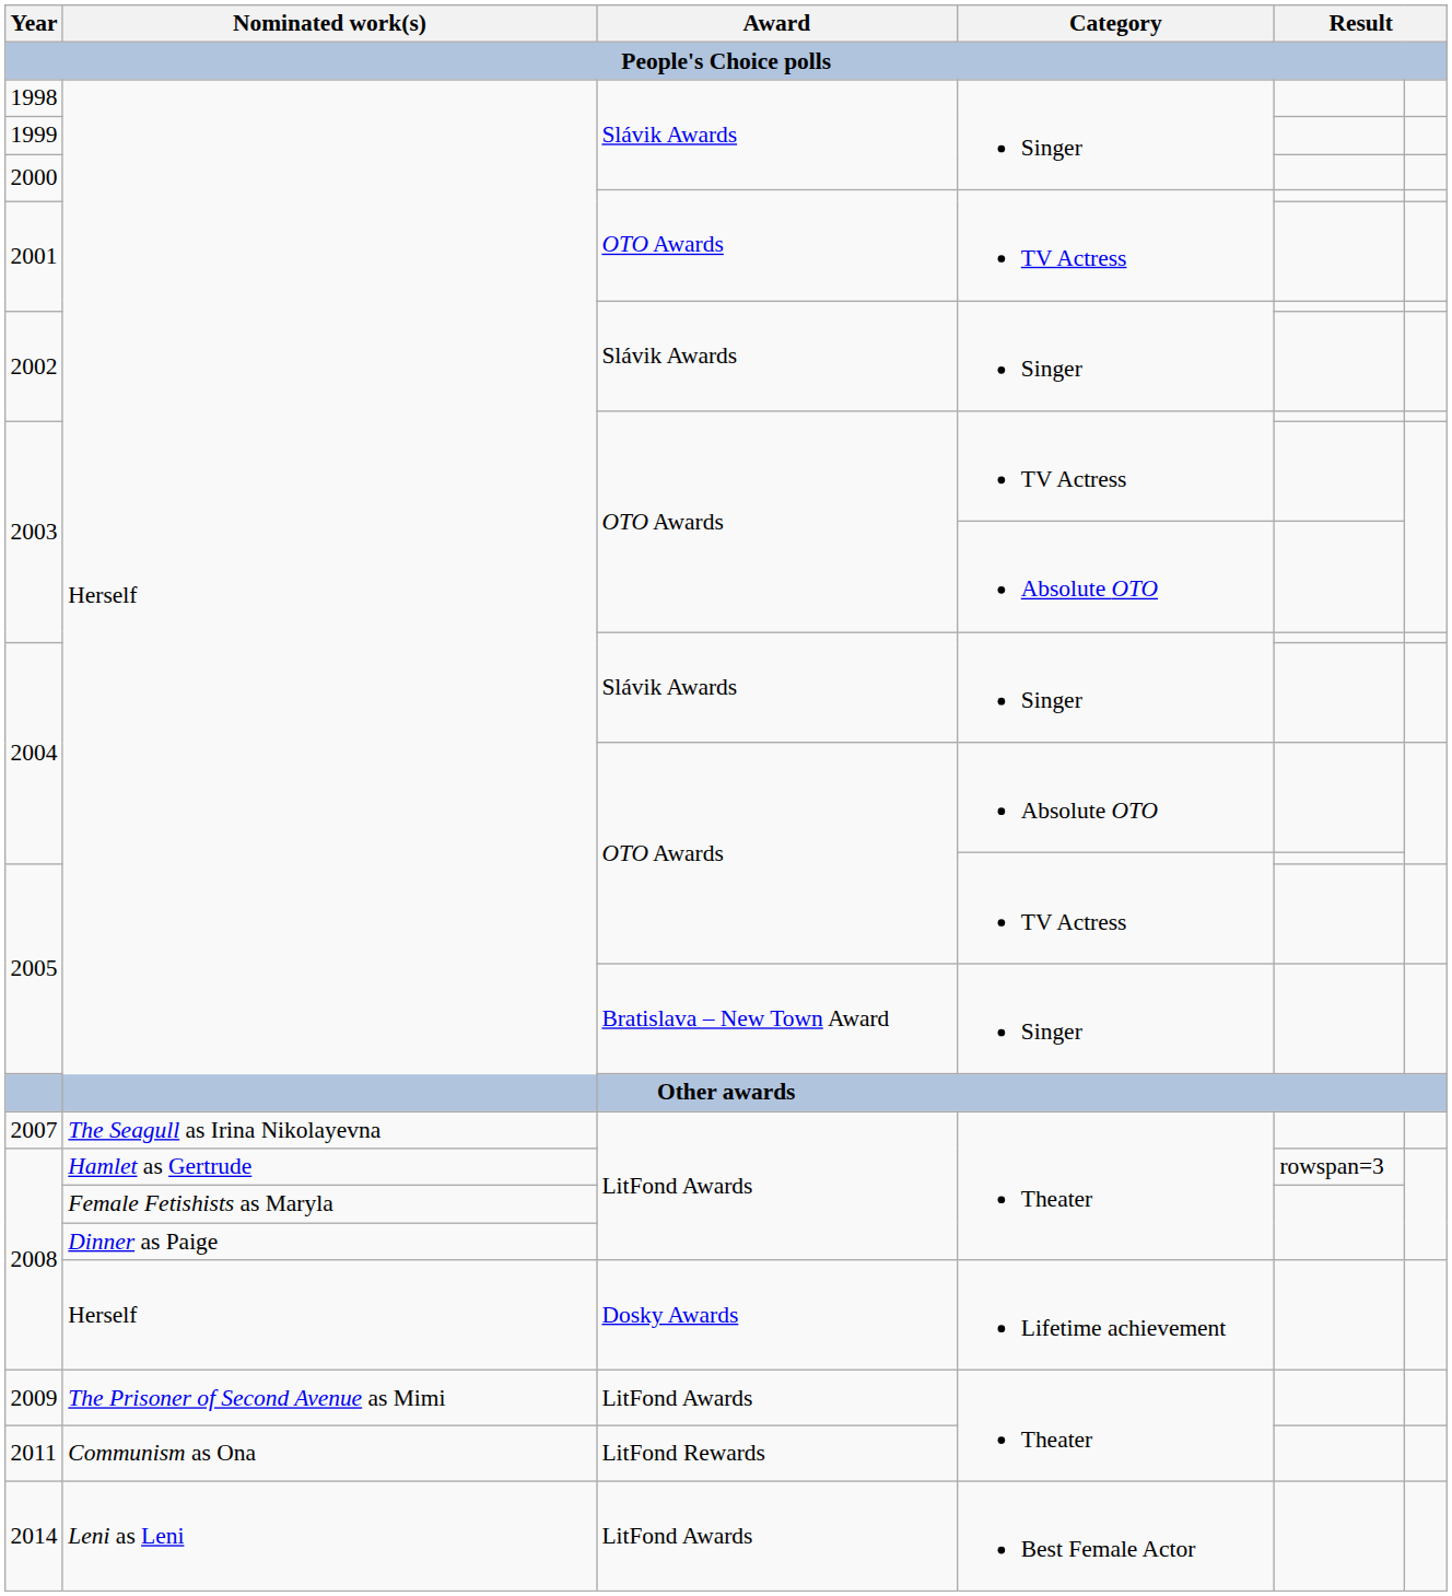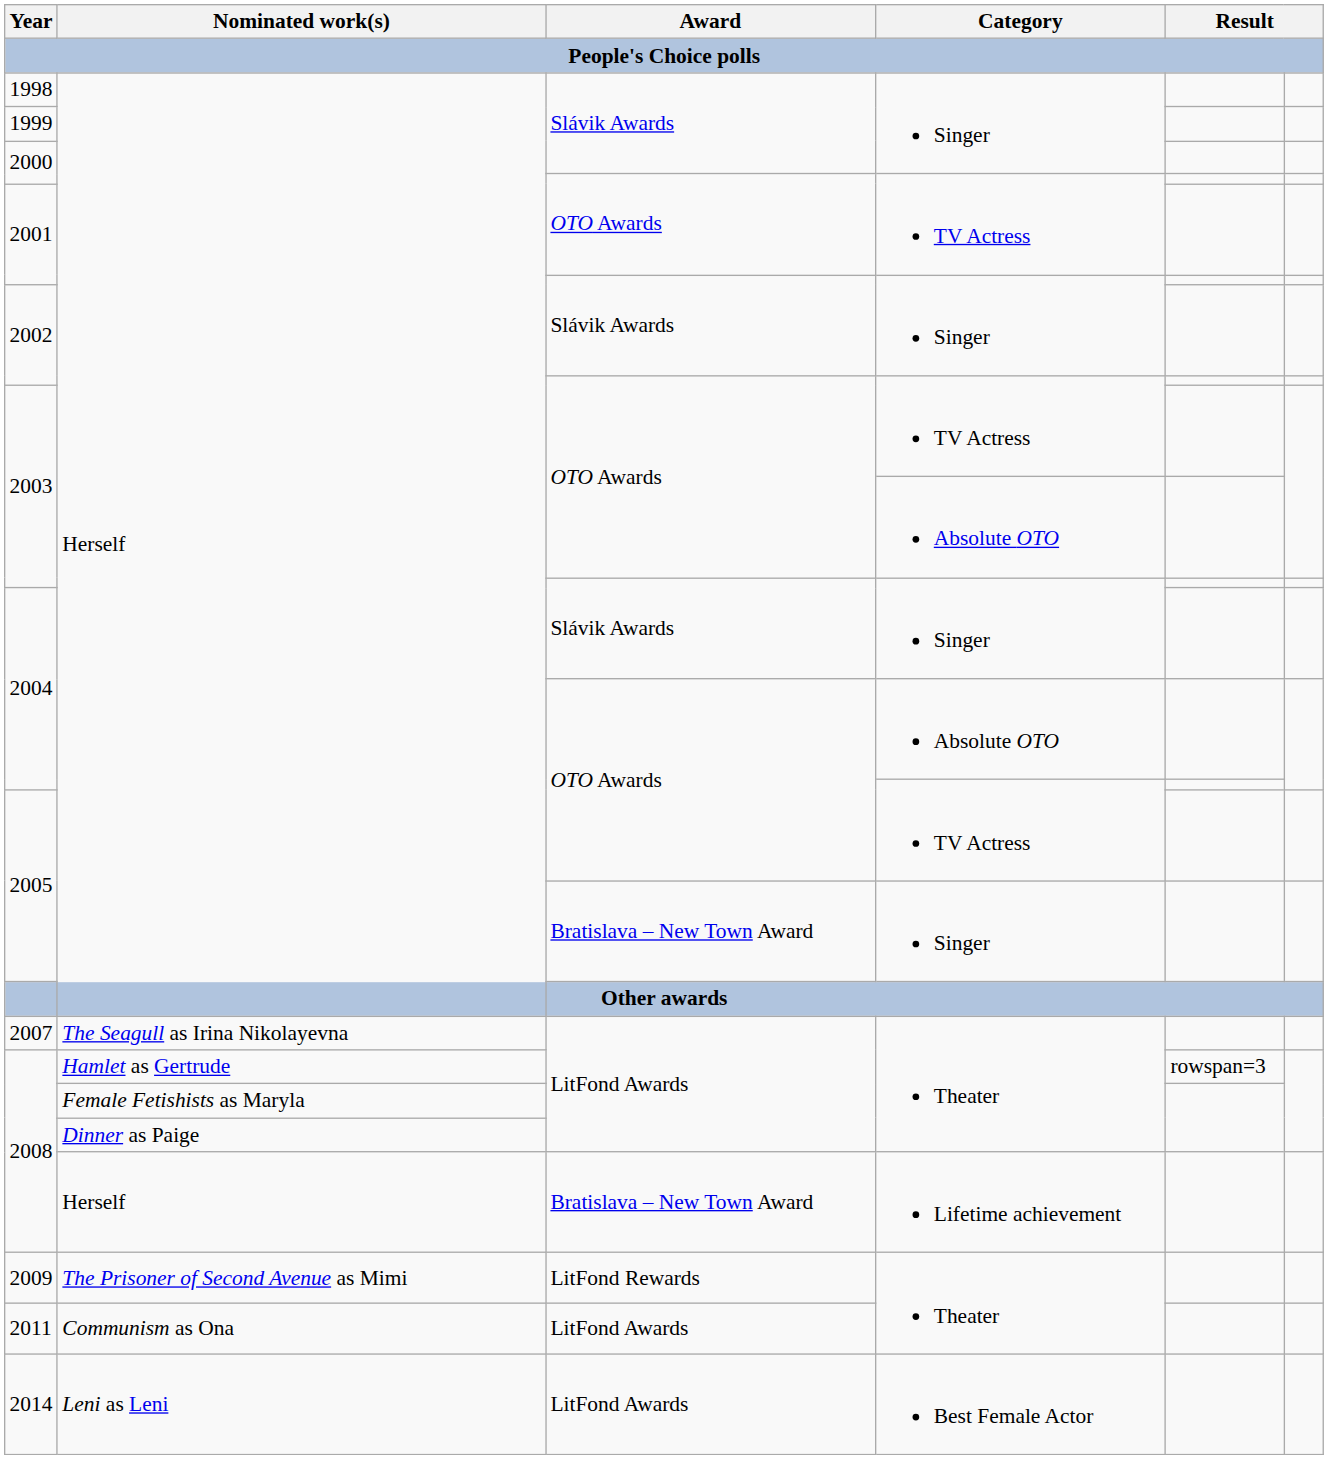2008 / Lifetime achievement | Award: Dosky Awards -> Bratislava – New Town Award
2009 | Award: LitFond Awards -> LitFond Rewards
2011 | Award: LitFond Rewards -> LitFond Awards
